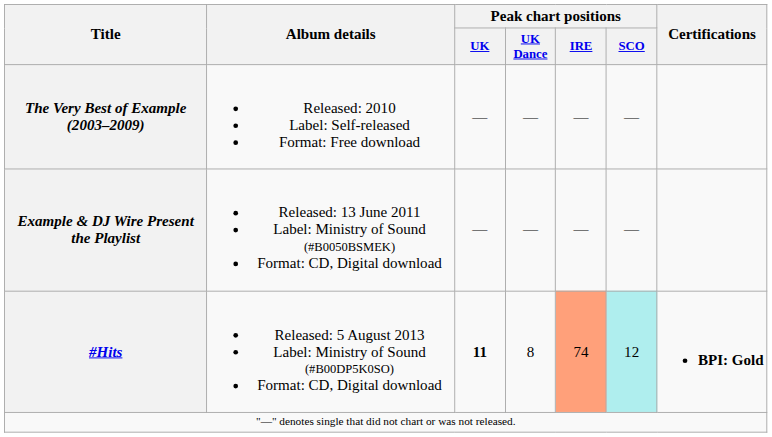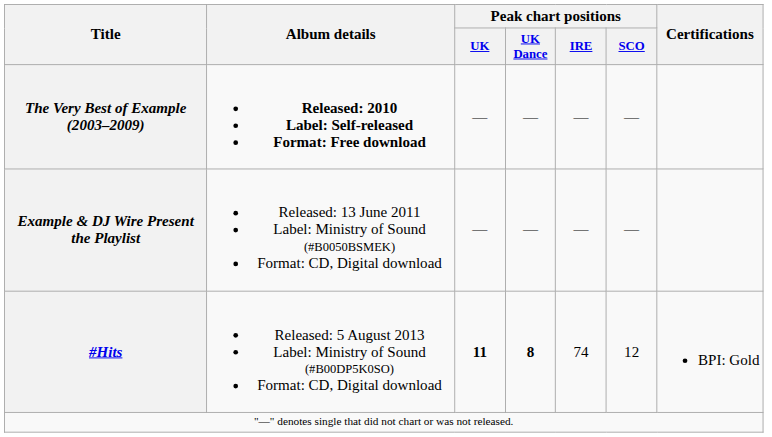The Very Best of Example (2003–2009) | Album details: normal -> bold
#Hits | Peak chart positions / UK Dance: normal -> bold
#Hits | Peak chart positions / IRE: lightsalmon background -> no background
#Hits | Peak chart positions / SCO: paleturquoise background -> no background
#Hits | Certifications: bold -> normal
